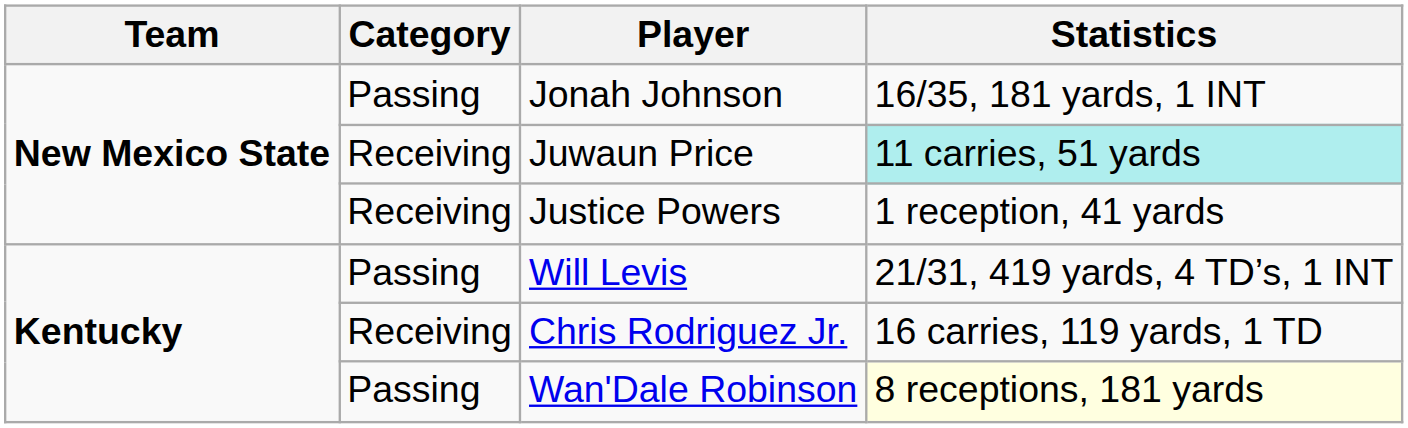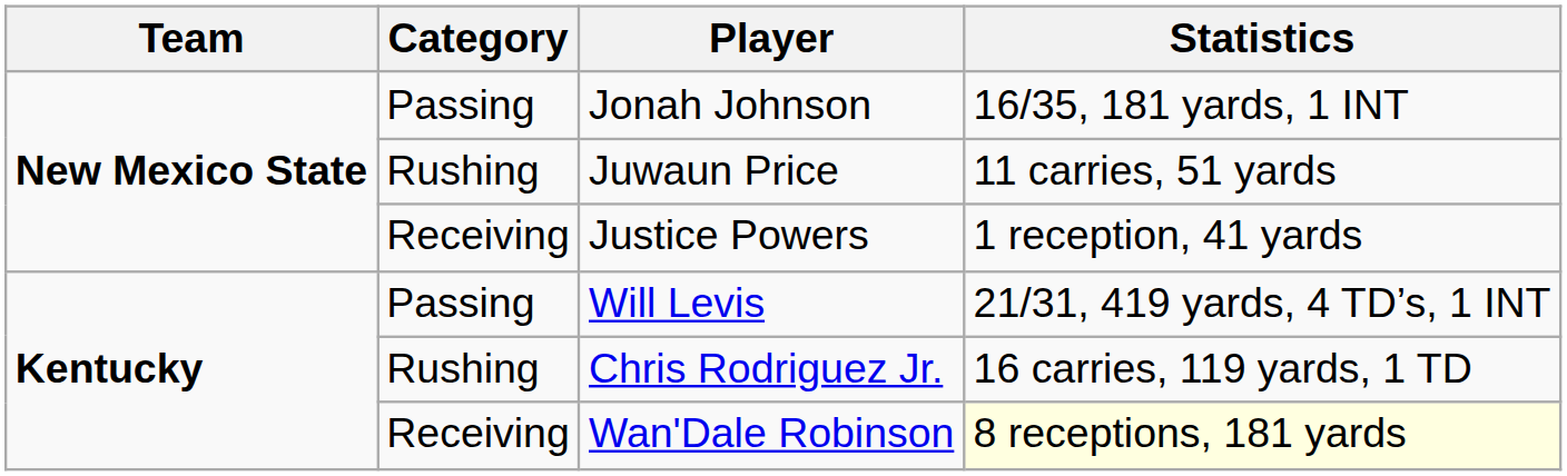Juwaun Price | Category: Receiving -> Rushing
Juwaun Price | Statistics: paleturquoise background -> no background
Chris Rodriguez Jr. | Category: Receiving -> Rushing
Wan'Dale Robinson | Category: Passing -> Receiving
